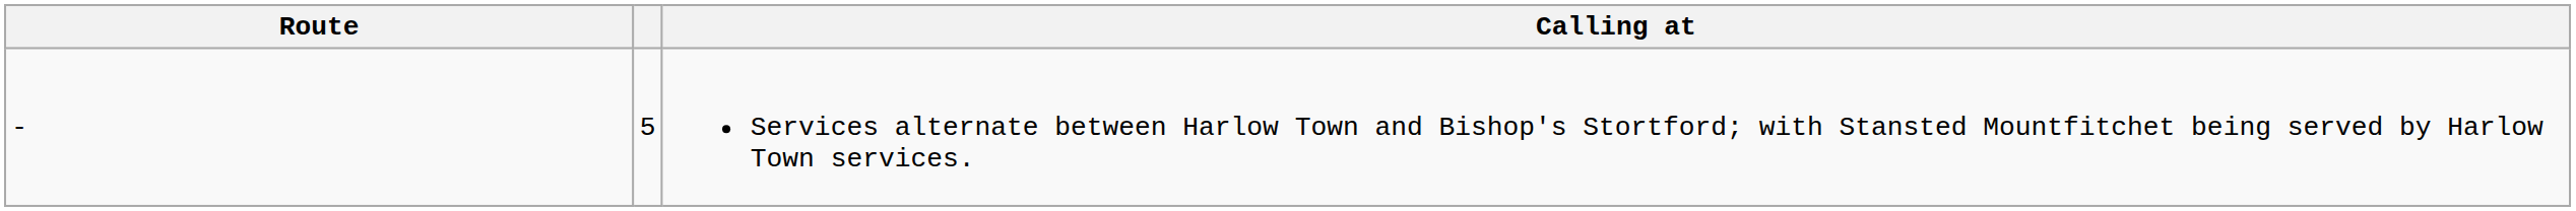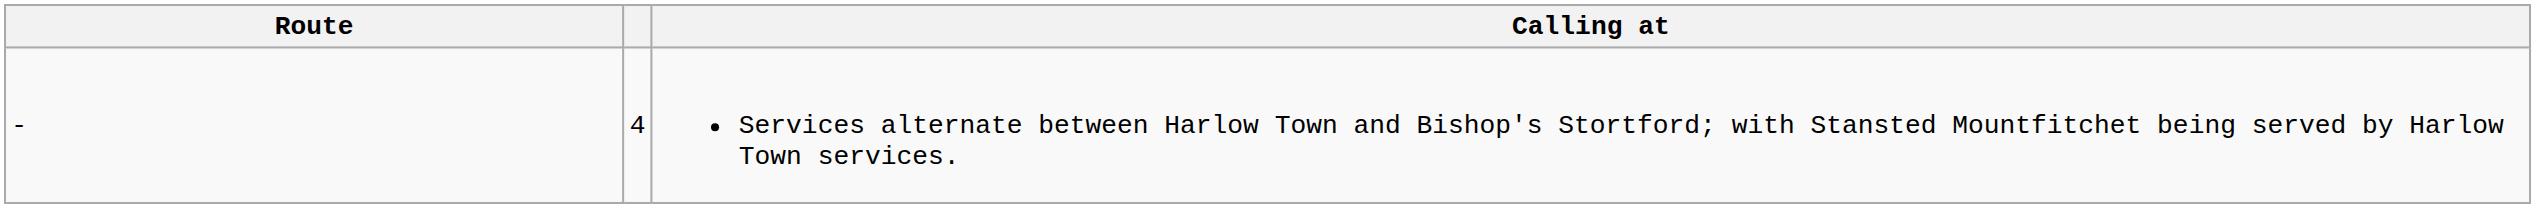row 2 | column 2: 5 -> 4
